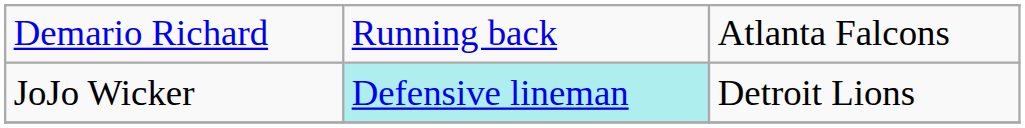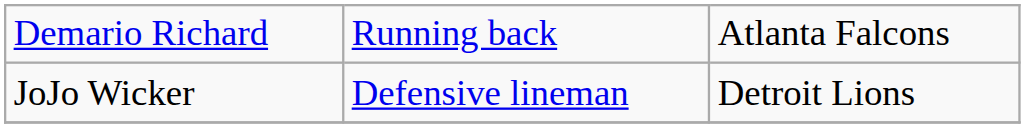JoJo Wicker | column 2: paleturquoise background -> no background
